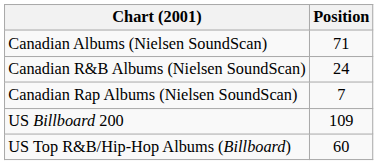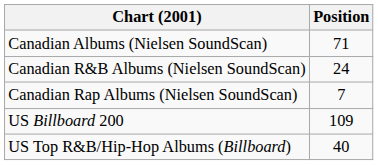US Top R&B/Hip-Hop Albums (Billboard) | Position: 60 -> 40
